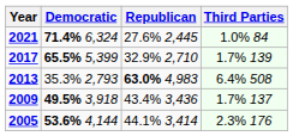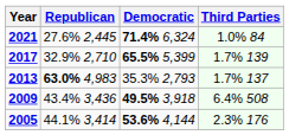columns swapped: Republican <-> Democratic
2013 | Third Parties: 6.4% 508 -> 1.7% 137
2009 | Third Parties: 1.7% 137 -> 6.4% 508
